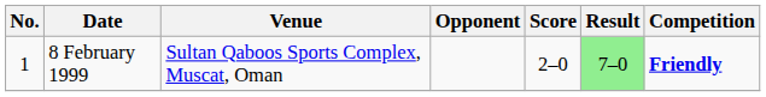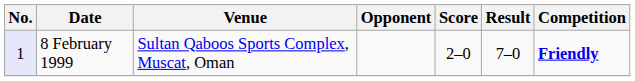8 February 1999 | No.: no background -> lavender background
8 February 1999 | Result: lightgreen background -> no background
